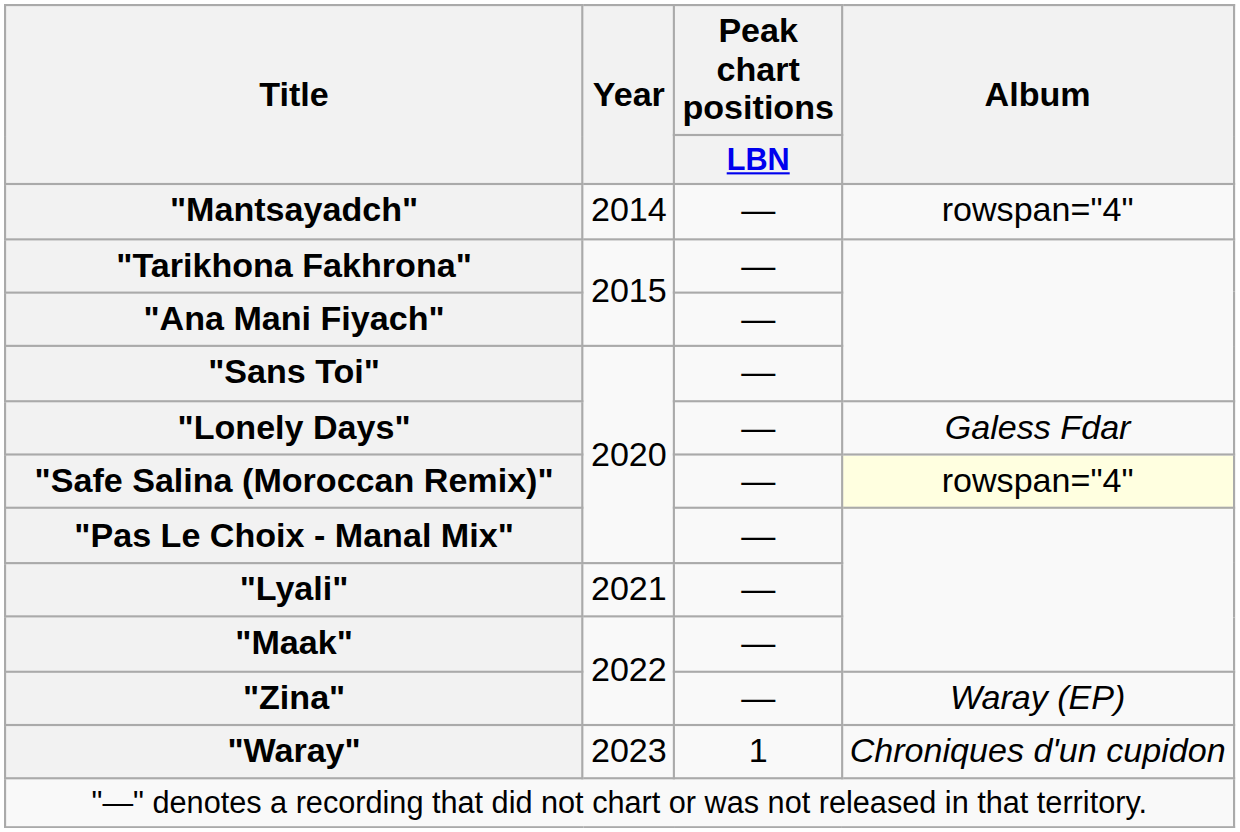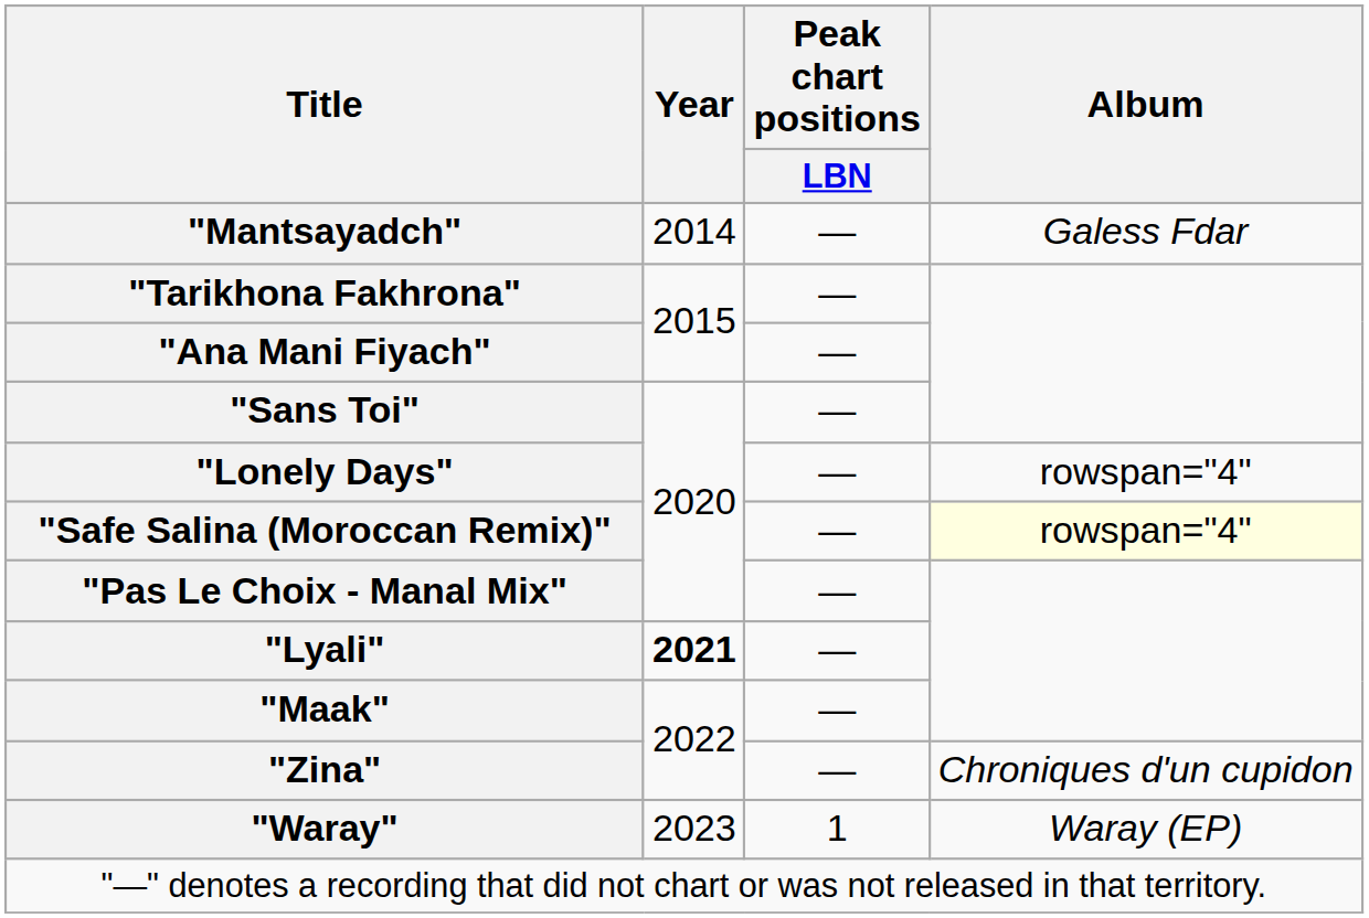"Mantsayadch" | Album: rowspan="4" -> Galess Fdar
"Lonely Days" | Album: Galess Fdar -> rowspan="4"
"Lyali" | Year: normal -> bold
"Zina" | Album: Waray (EP) -> Chroniques d'un cupidon
"Waray" | Album: Chroniques d'un cupidon -> Waray (EP)
